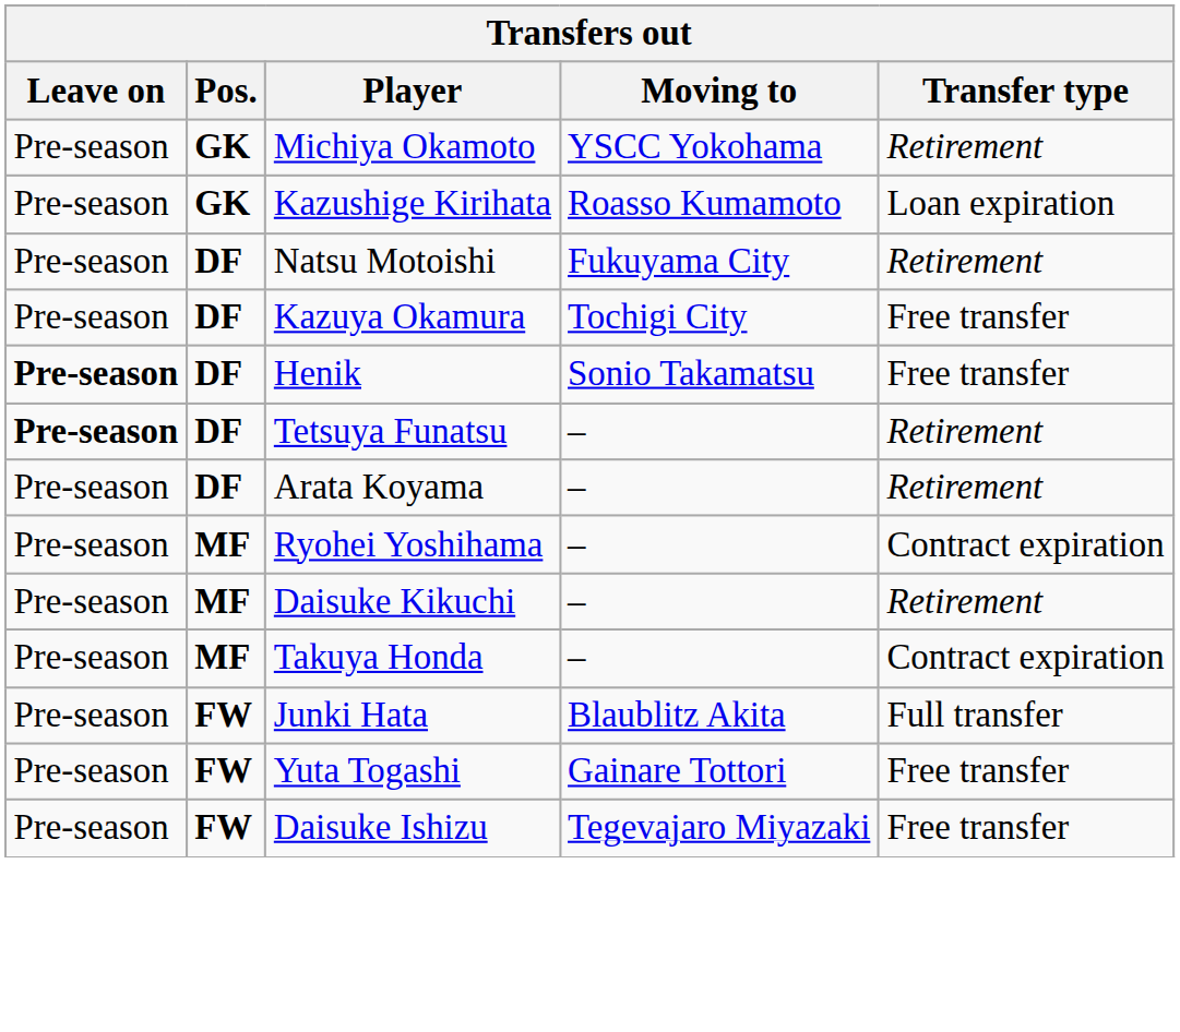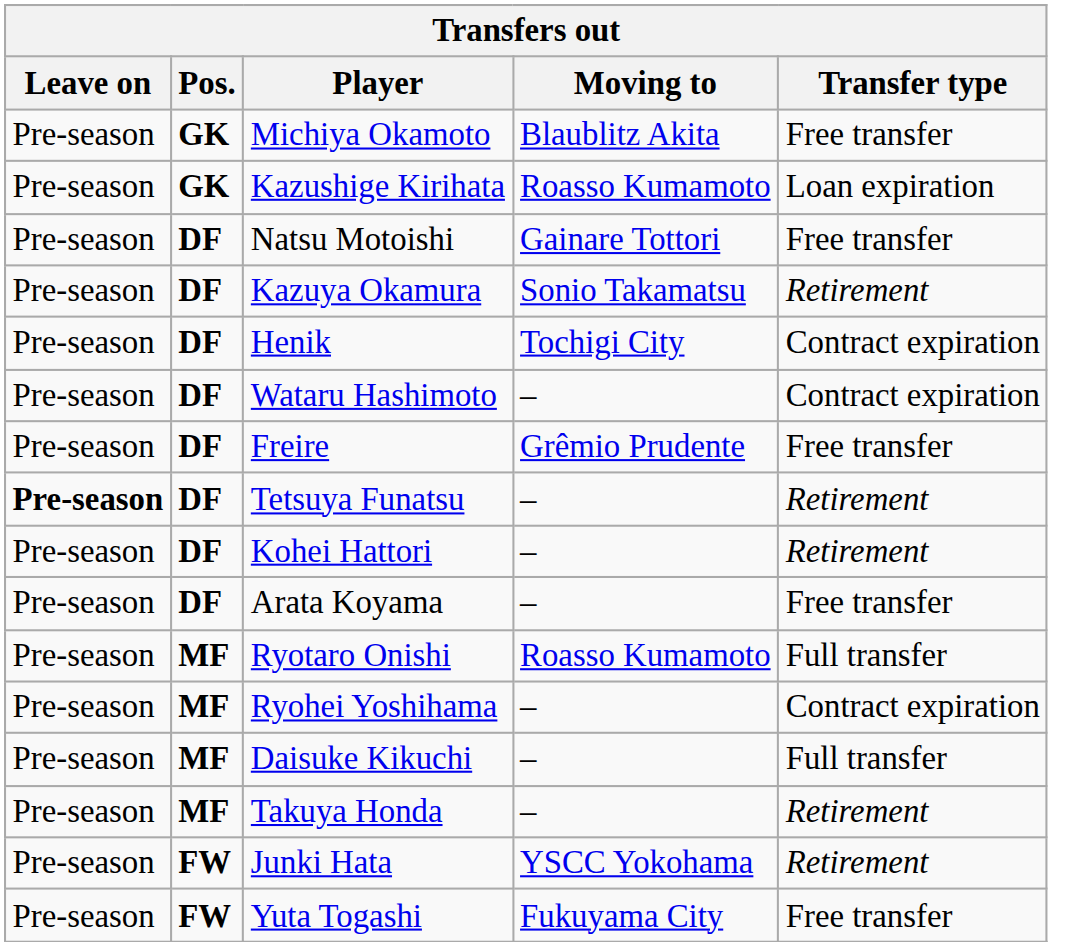Michiya Okamoto | Moving to: YSCC Yokohama -> Blaublitz Akita
Michiya Okamoto | Transfer type: Retirement -> Free transfer
Natsu Motoishi | Moving to: Fukuyama City -> Gainare Tottori
Natsu Motoishi | Transfer type: Retirement -> Free transfer
Kazuya Okamura | Moving to: Tochigi City -> Sonio Takamatsu
Kazuya Okamura | Transfer type: Free transfer -> Retirement
Henik | Leave on: bold -> normal
Henik | Moving to: Sonio Takamatsu -> Tochigi City
Henik | Transfer type: Free transfer -> Contract expiration
+ row: Pre-season | DF | Wataru Hashimoto | – | Contract expiration
+ row: Pre-season | DF | Freire | Grêmio Prudente | Free transfer
+ row: Pre-season | DF | Kohei Hattori | – | Retirement
Arata Koyama | Transfer type: Retirement -> Free transfer
+ row: Pre-season | MF | Ryotaro Onishi | Roasso Kumamoto | Full transfer
Daisuke Kikuchi | Transfer type: Retirement -> Full transfer
Takuya Honda | Transfer type: Contract expiration -> Retirement
Junki Hata | Moving to: Blaublitz Akita -> YSCC Yokohama
Junki Hata | Transfer type: Full transfer -> Retirement
Yuta Togashi | Moving to: Gainare Tottori -> Fukuyama City
- row: Pre-season | FW | Daisuke Ishizu | Tegevajaro Miyazaki | Free transfer
